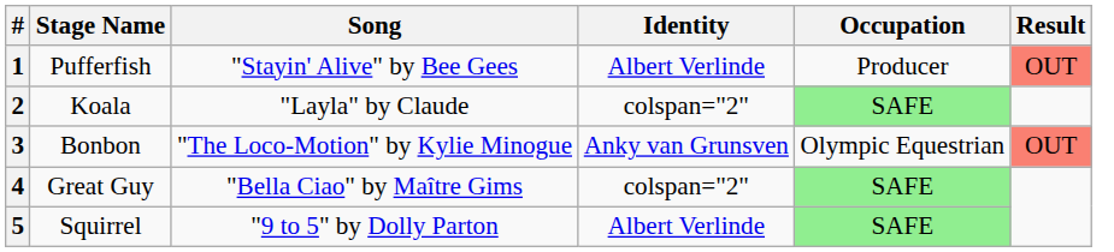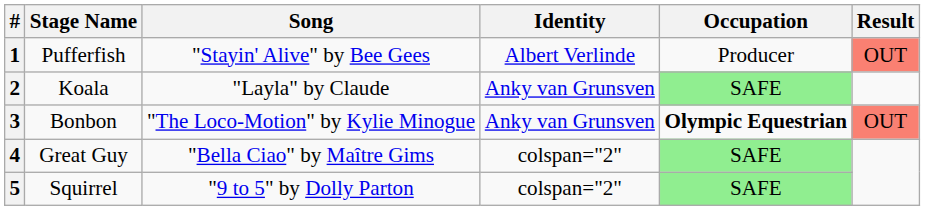2 | Identity: colspan="2" -> Anky van Grunsven
3 | Occupation: normal -> bold
5 | Identity: Albert Verlinde -> colspan="2"
